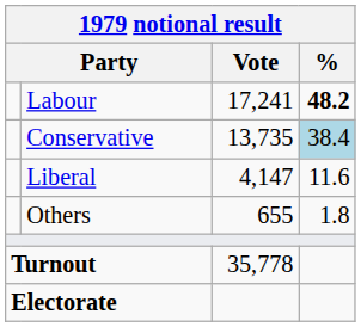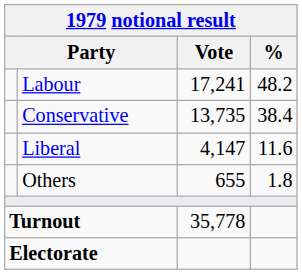Labour | %: bold -> normal
Conservative | %: lightblue background -> no background
